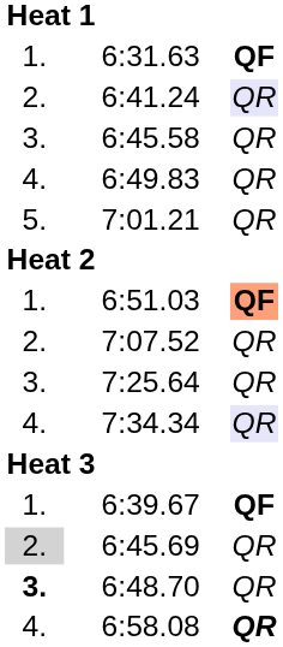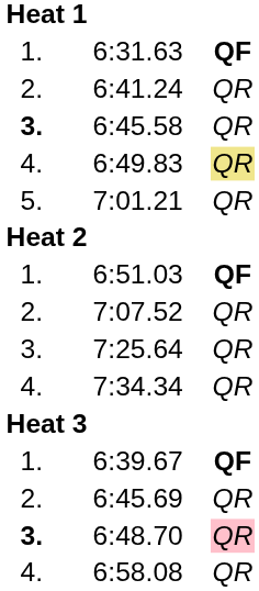6:41.24 | column 3: lavender background -> no background
6:45.58 | column 1: normal -> bold
6:49.83 | column 3: no background -> khaki background
6:51.03 | column 3: lightsalmon background -> no background
7:34.34 | column 3: lavender background -> no background
6:45.69 | column 1: lightgrey background -> no background
6:48.70 | column 3: no background -> pink background
6:58.08 | column 3: bold -> normal
